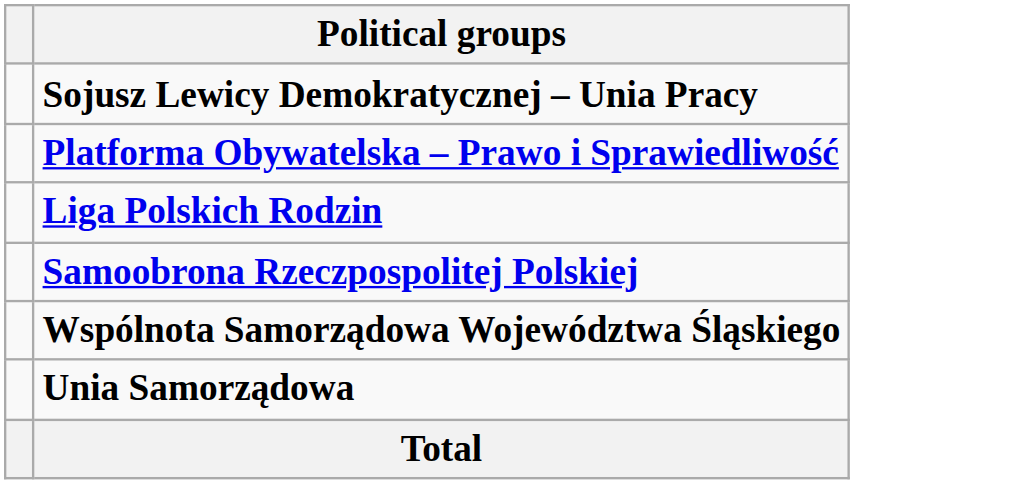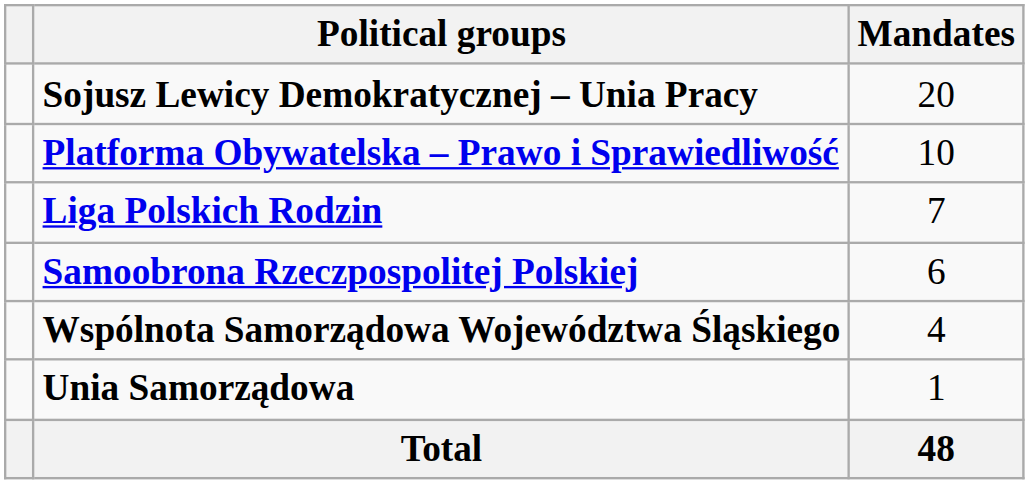+ column: Mandates | 20 | 10 | 7 | 6 | 4 | 1 | 48
